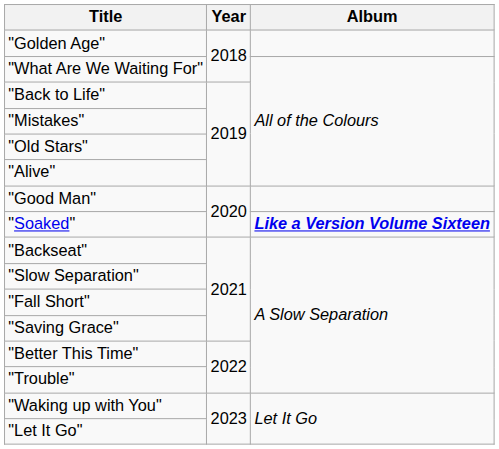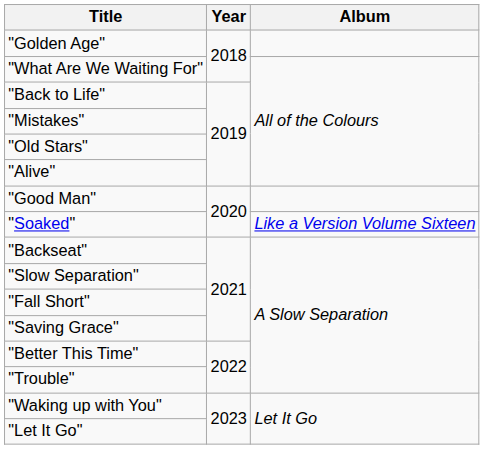"Soaked" | Album: bold -> normal
